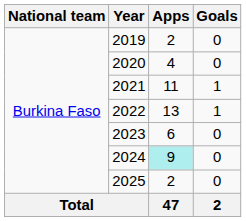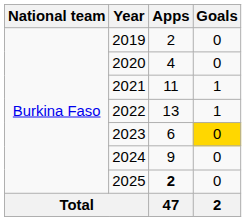2023 | Goals: no background -> gold background
2024 | Apps: paleturquoise background -> no background
2025 | Apps: normal -> bold
